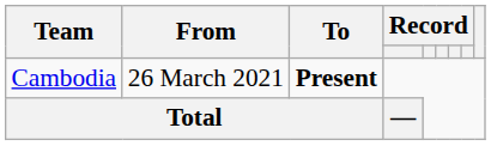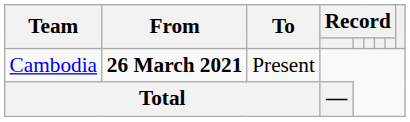Cambodia | From: normal -> bold
Cambodia | To: bold -> normal
